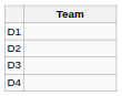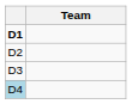D1 | column 1: normal -> bold
D4 | column 1: no background -> lightblue background
